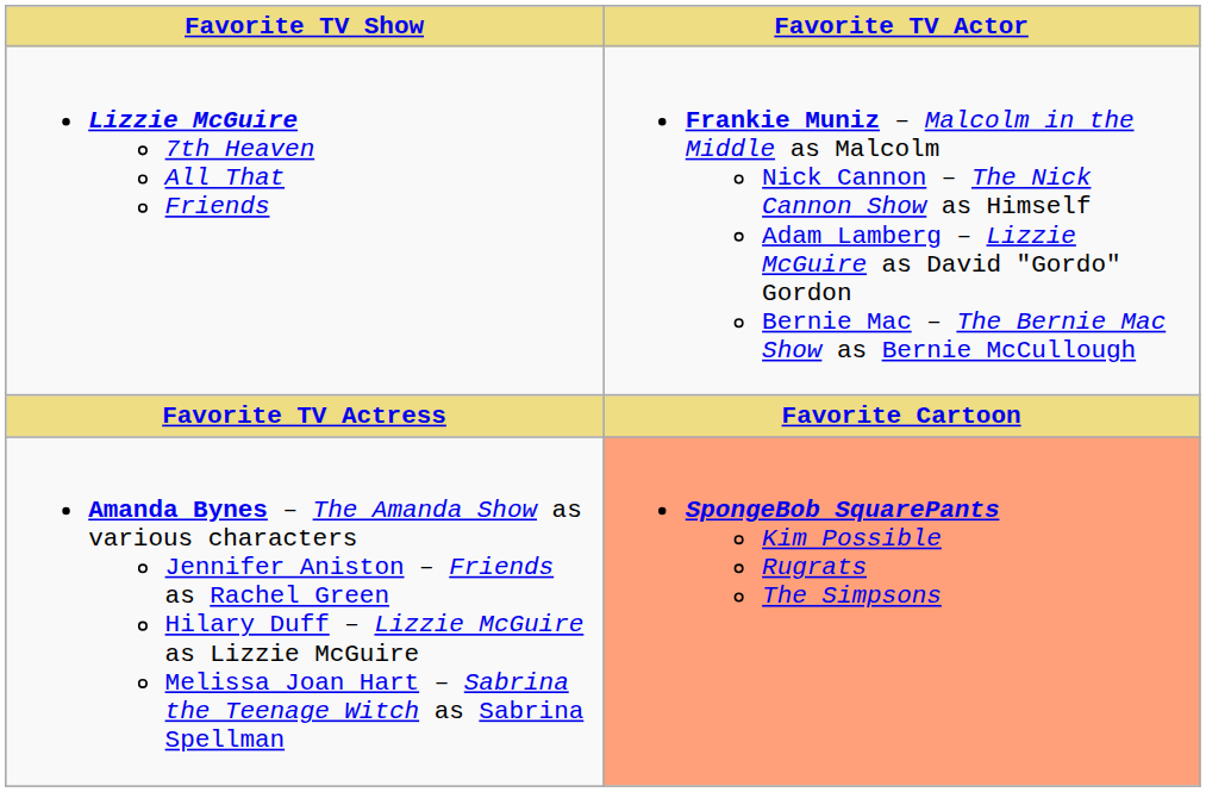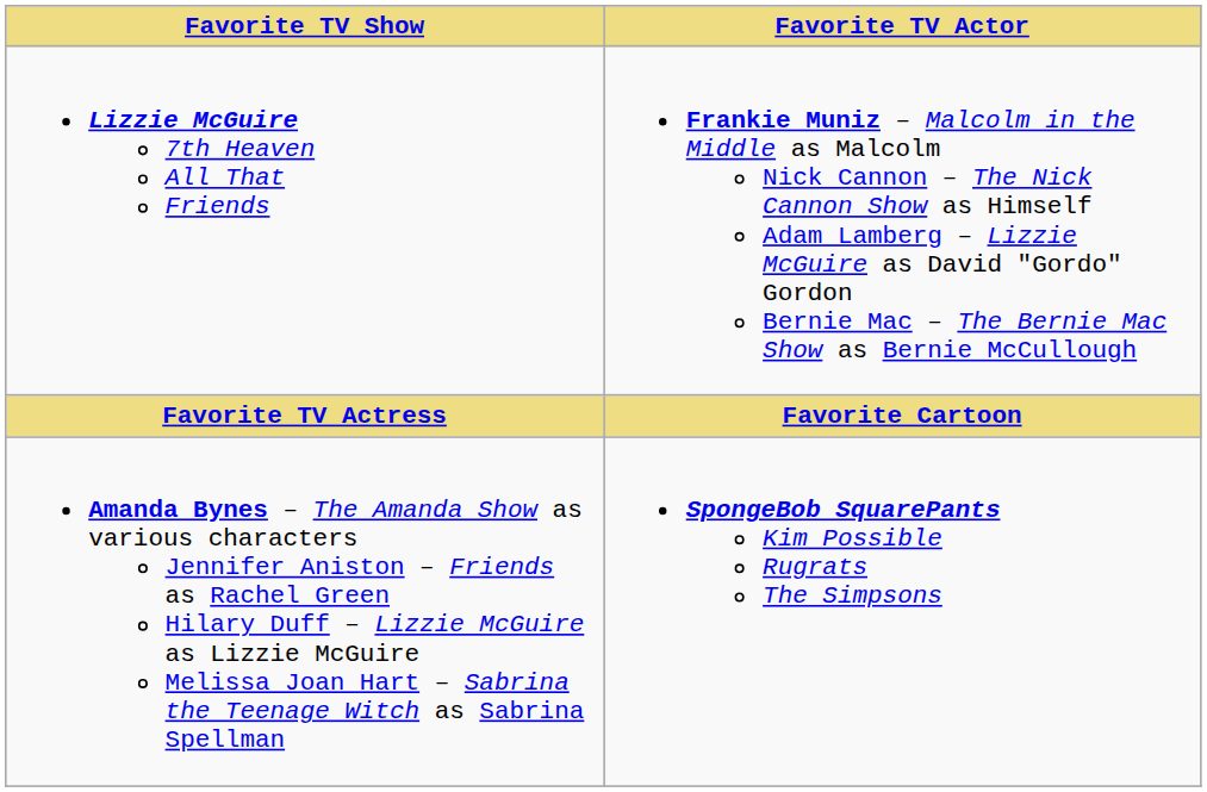row 4 | Favorite TV Actor: lightsalmon background -> no background
